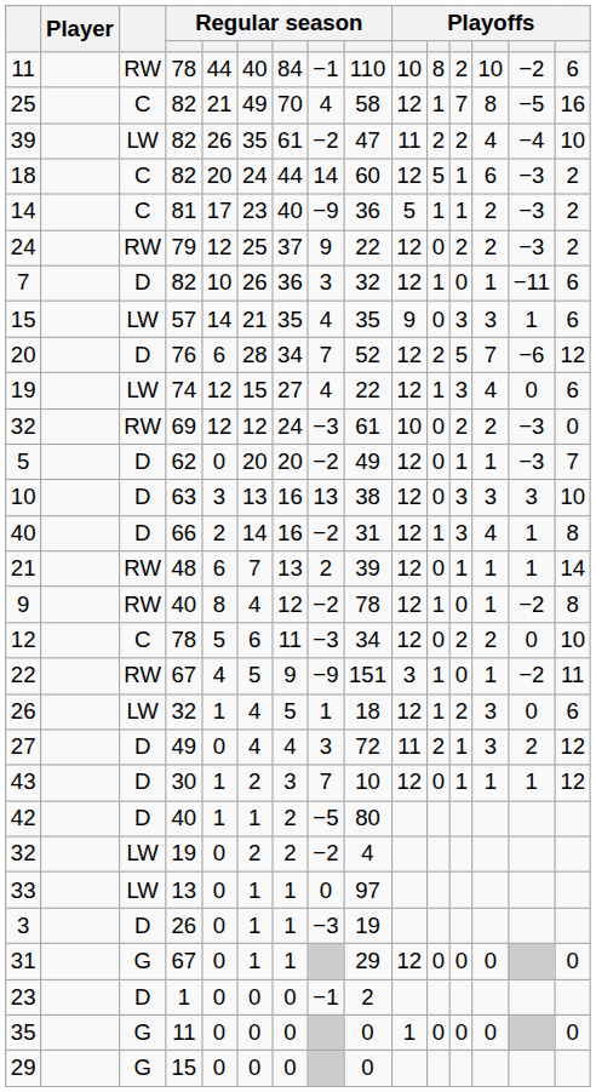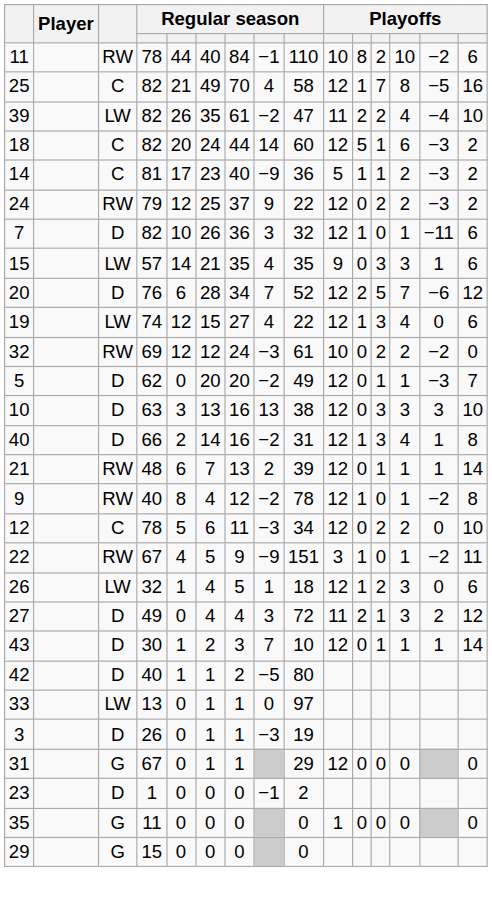32 / 69 | column 14: −3 -> −2
43 | column 15: 12 -> 14
- row: 32 | LW | 19 | 0 | 2 | 2 | −2 | 4
